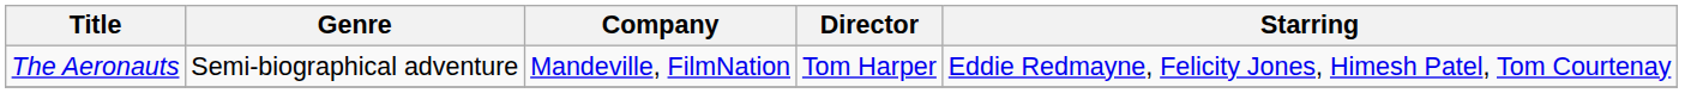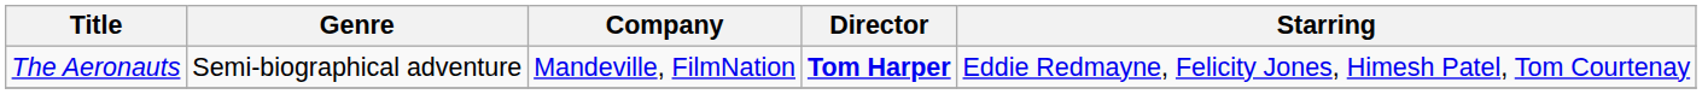The Aeronauts | Director: normal -> bold
